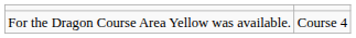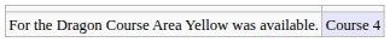For the Dragon Course Area Yellow was available. | column 2: no background -> lavender background
